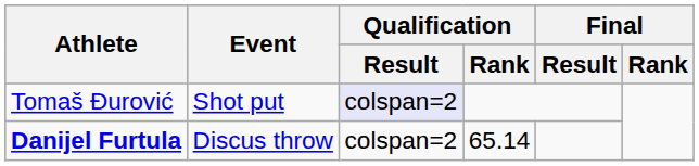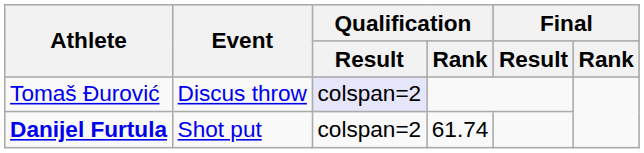Tomaš Đurović | Event: Shot put -> Discus throw
Danijel Furtula | Event: Discus throw -> Shot put
Danijel Furtula | Qualification / Rank: 65.14 -> 61.74
